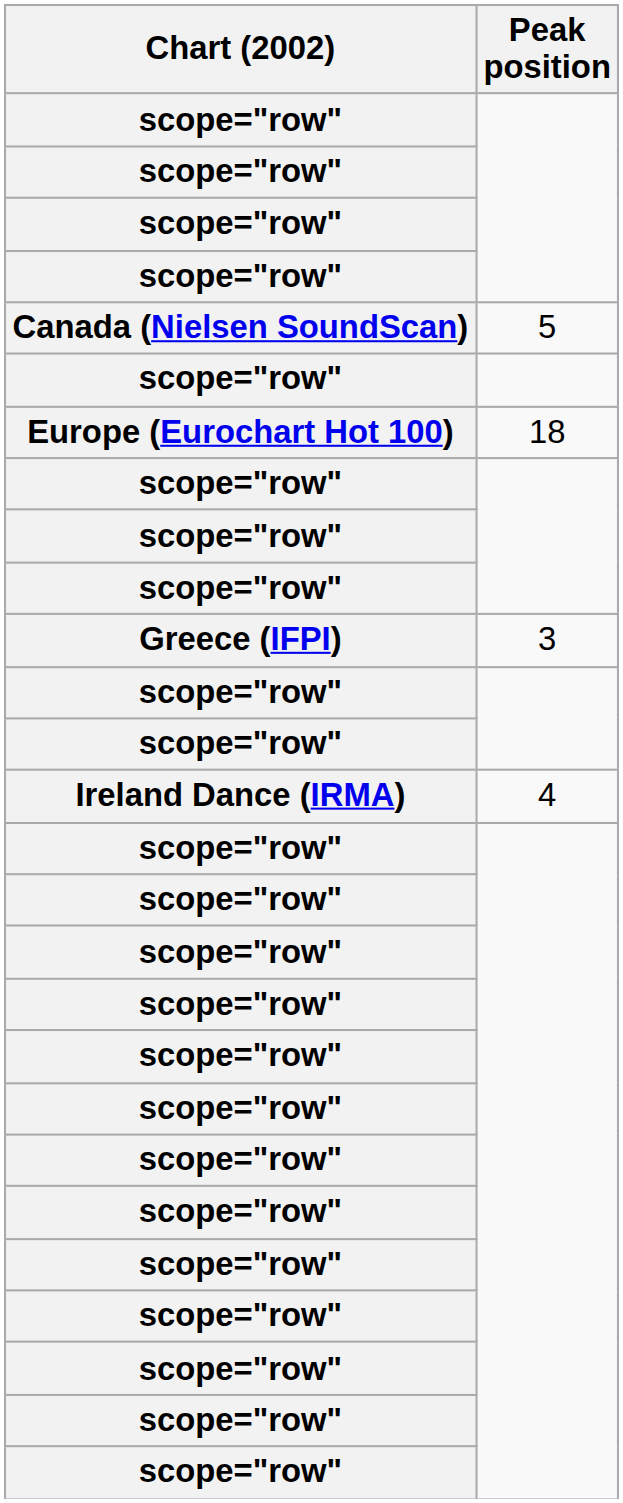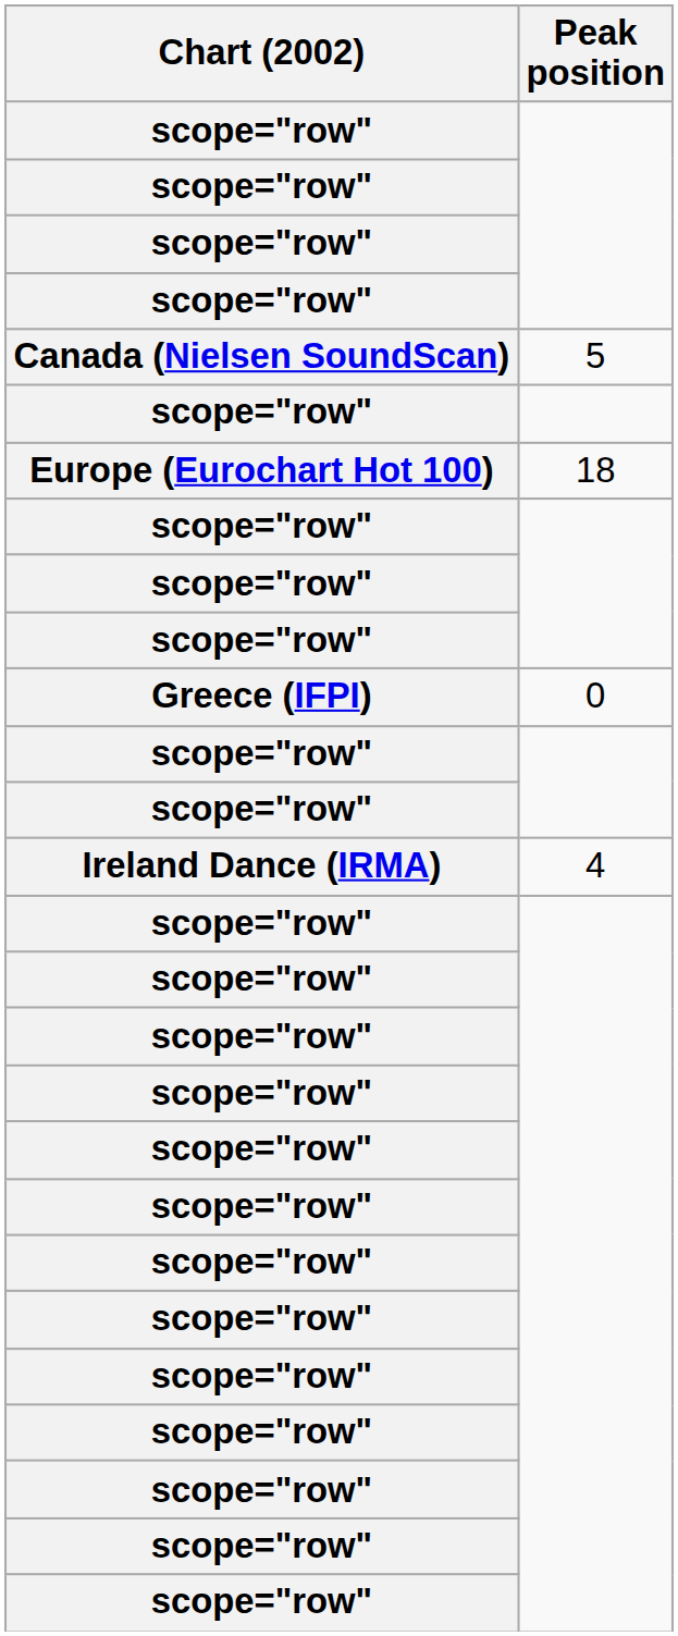Greece (IFPI) | Peak position: 3 -> 0
